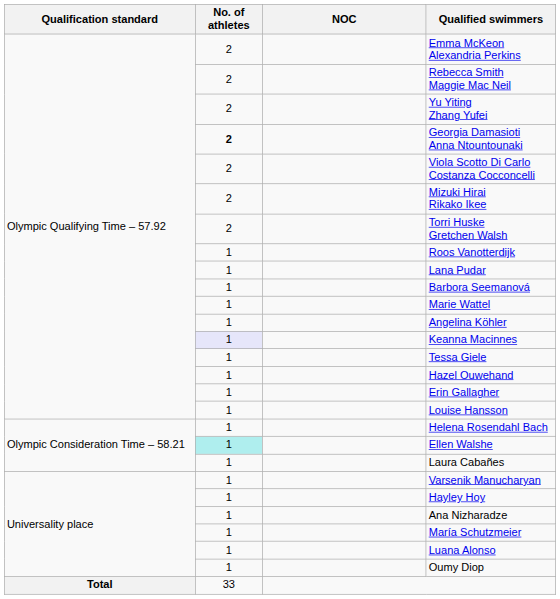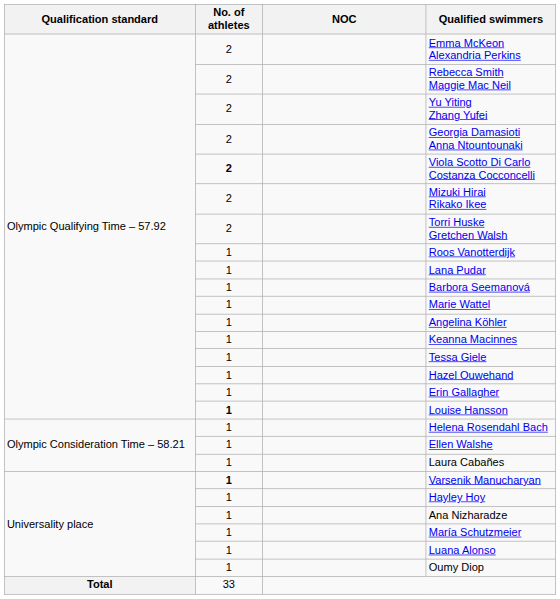Georgia Damasioti Anna Ntountounaki | No. of athletes: bold -> normal
Viola Scotto Di Carlo Costanza Cocconcelli | No. of athletes: normal -> bold
Keanna Macinnes | No. of athletes: lavender background -> no background
Louise Hansson | No. of athletes: normal -> bold
Ellen Walshe | No. of athletes: paleturquoise background -> no background
Varsenik Manucharyan | No. of athletes: normal -> bold
